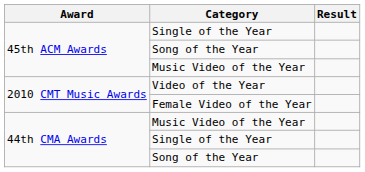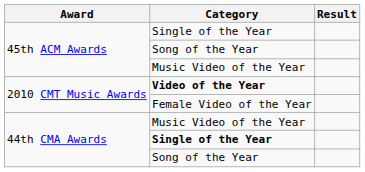Video of the Year | Category: normal -> bold
44th CMA Awards / Single of the Year | Category: normal -> bold
